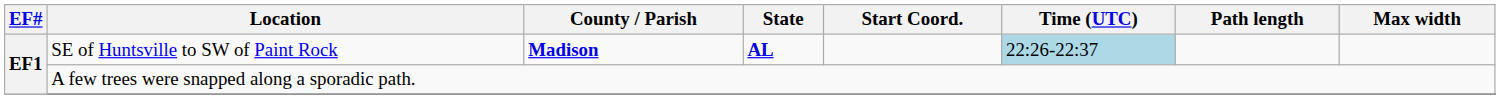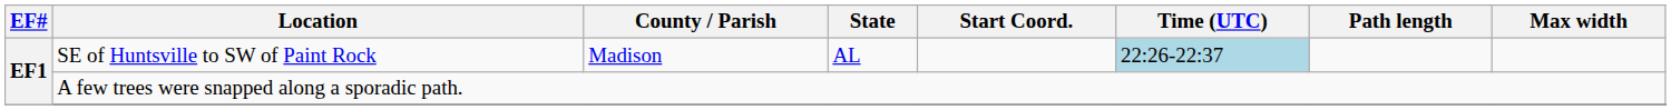SE of Huntsville to SW of Paint Rock | County / Parish: bold -> normal
SE of Huntsville to SW of Paint Rock | State: bold -> normal
